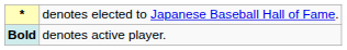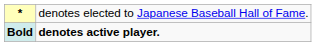Bold | column 2: normal -> bold
